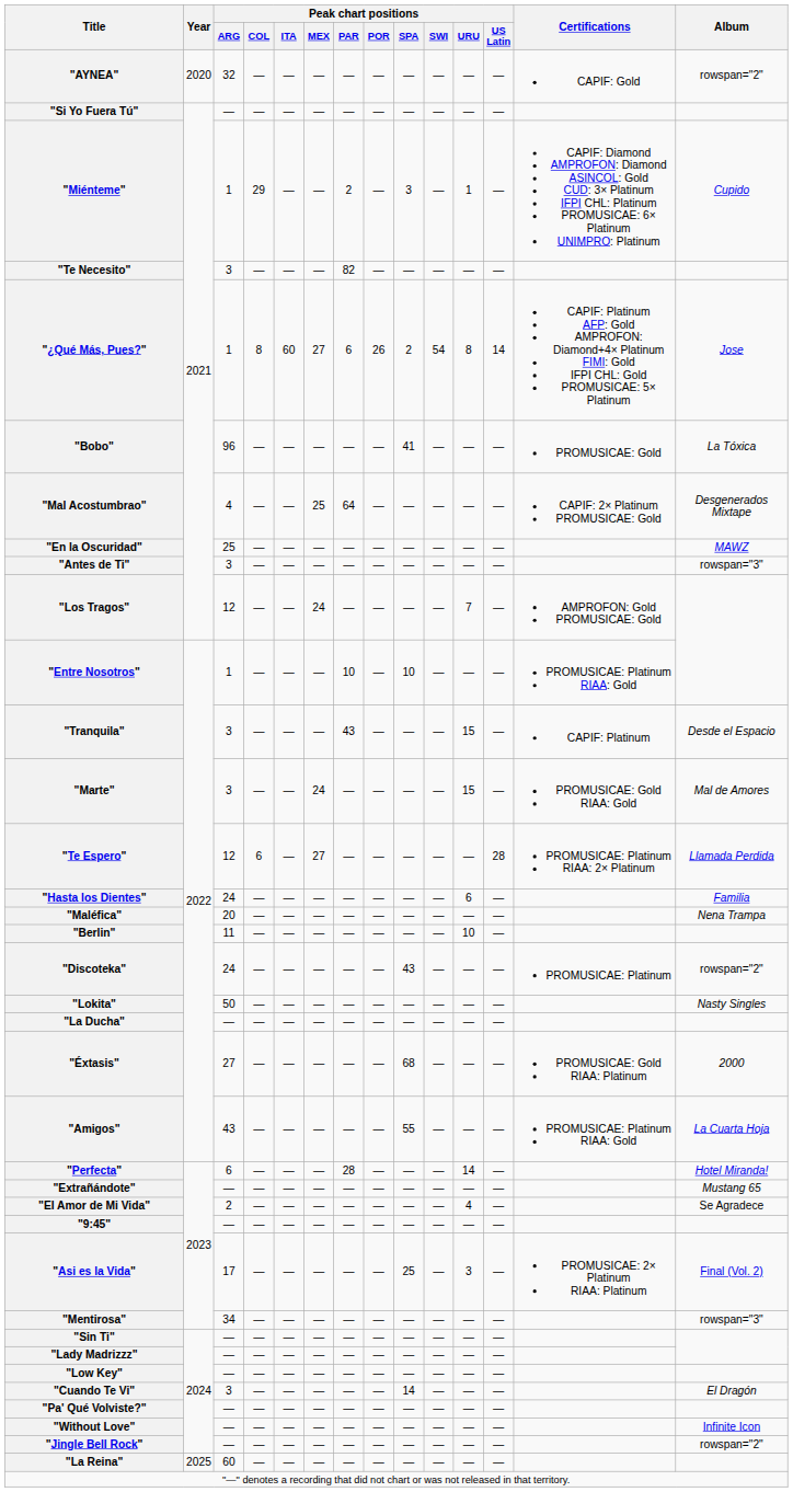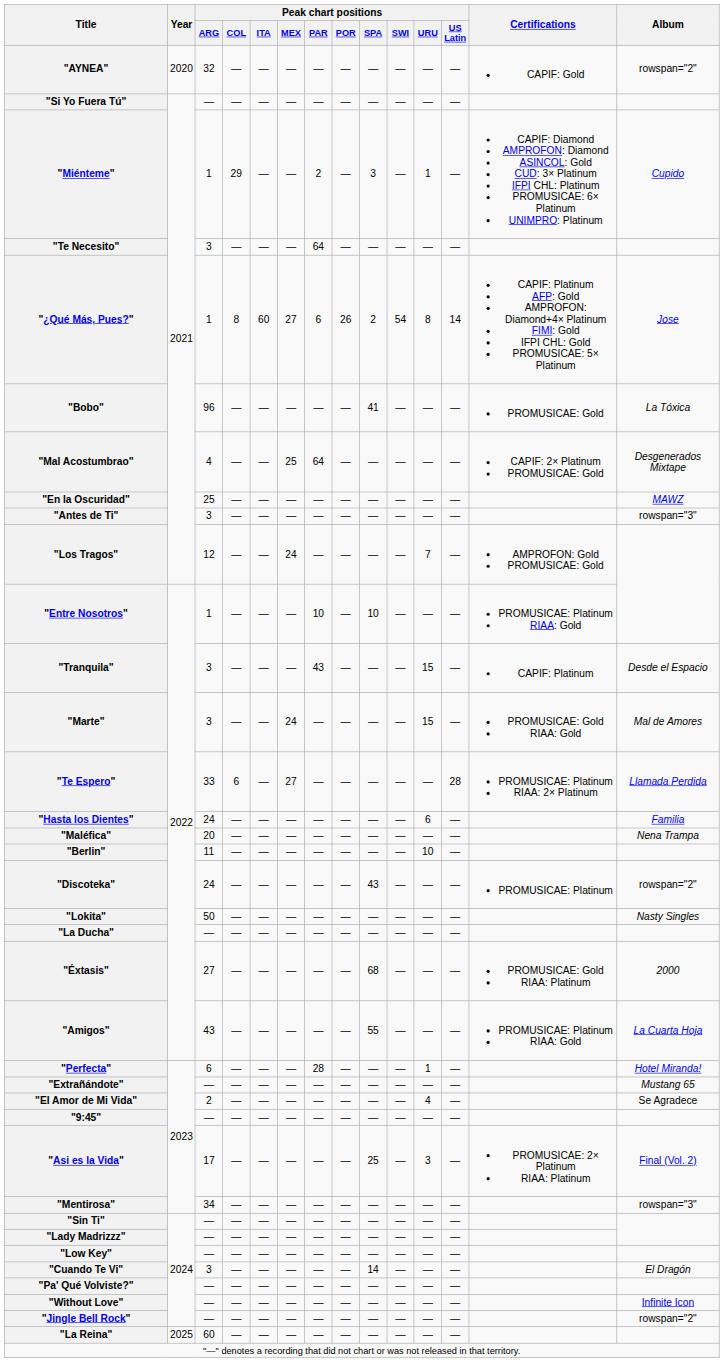"Te Necesito" | Peak chart positions / PAR: 82 -> 64
"Te Espero" | Peak chart positions / ARG: 12 -> 33
"Perfecta" | Peak chart positions / URU: 14 -> 1
